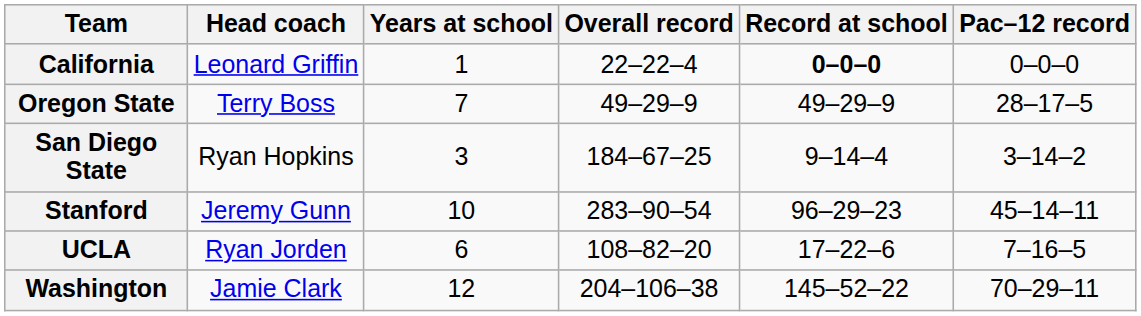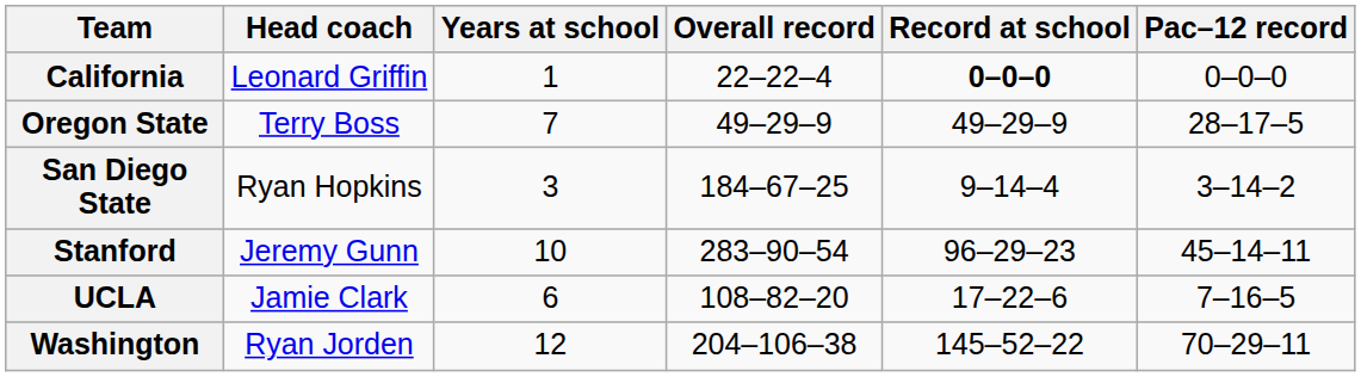UCLA | Head coach: Ryan Jorden -> Jamie Clark
Washington | Head coach: Jamie Clark -> Ryan Jorden
